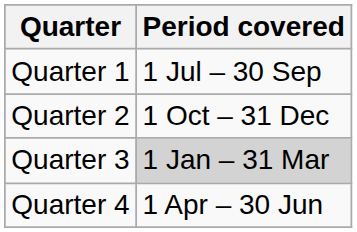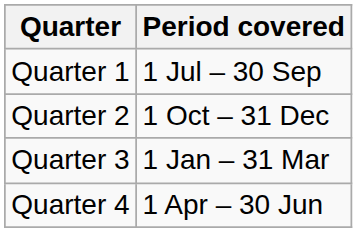Quarter 3 | Period covered: lightgrey background -> no background
